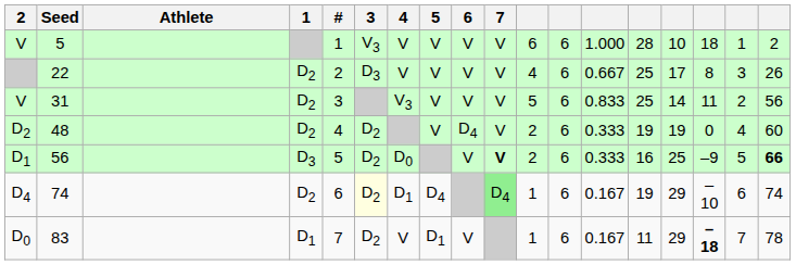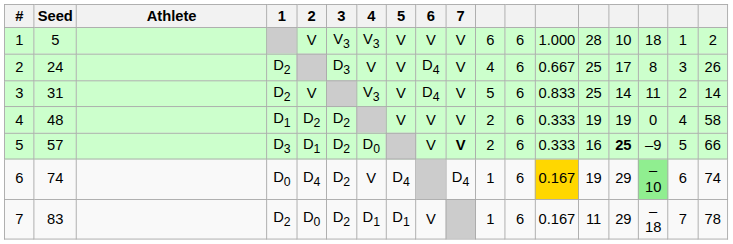columns swapped: # <-> 2
row 2 | 4: V -> V3
row 3 | Seed: 22 -> 24
row 3 | 6: V -> D4
row 4 | 6: V -> D4
row 4 | column 18: 56 -> 14
row 5 | 1: D2 -> D1
row 5 | 6: D4 -> V
row 5 | column 18: 60 -> 58
row 6 | Seed: 56 -> 57
row 6 | column 15: normal -> bold
row 6 | column 18: bold -> normal
row 7 | 1: D2 -> D0
row 7 | 3: lightyellow background -> no background
row 7 | 4: D1 -> V
row 7 | 7: lightgreen background -> no background
row 7 | column 13: no background -> gold background
row 7 | column 16: no background -> lightgreen background
row 8 | 1: D1 -> D2
row 8 | 4: V -> D1
row 8 | column 16: bold -> normal
